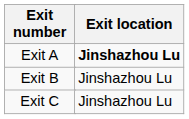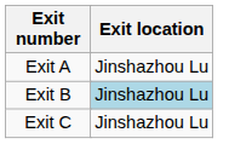Exit A | Exit location: bold -> normal
Exit B | Exit location: no background -> lightblue background
